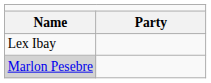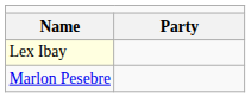Lex Ibay | column 1: no background -> lightyellow background
Marlon Pesebre | column 1: lightgrey background -> no background
